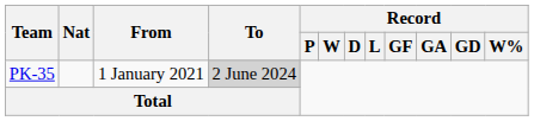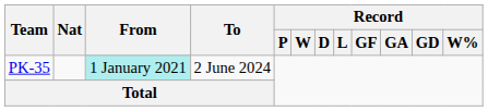PK-35 | From: no background -> paleturquoise background
PK-35 | To: lightgrey background -> no background
